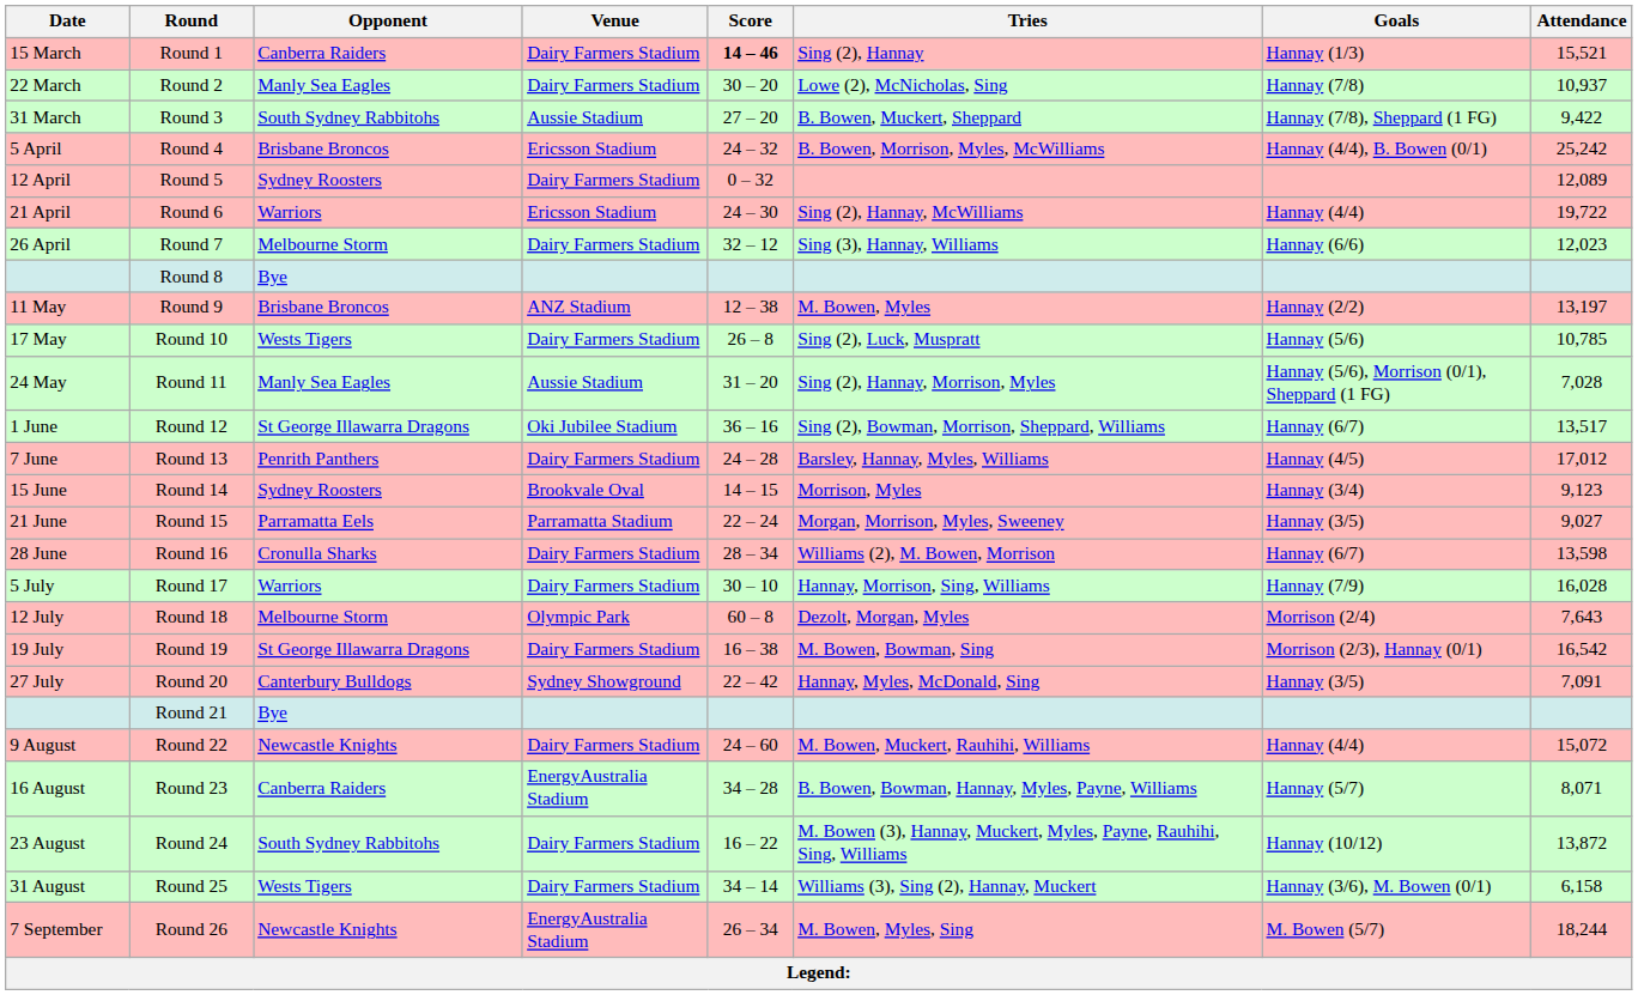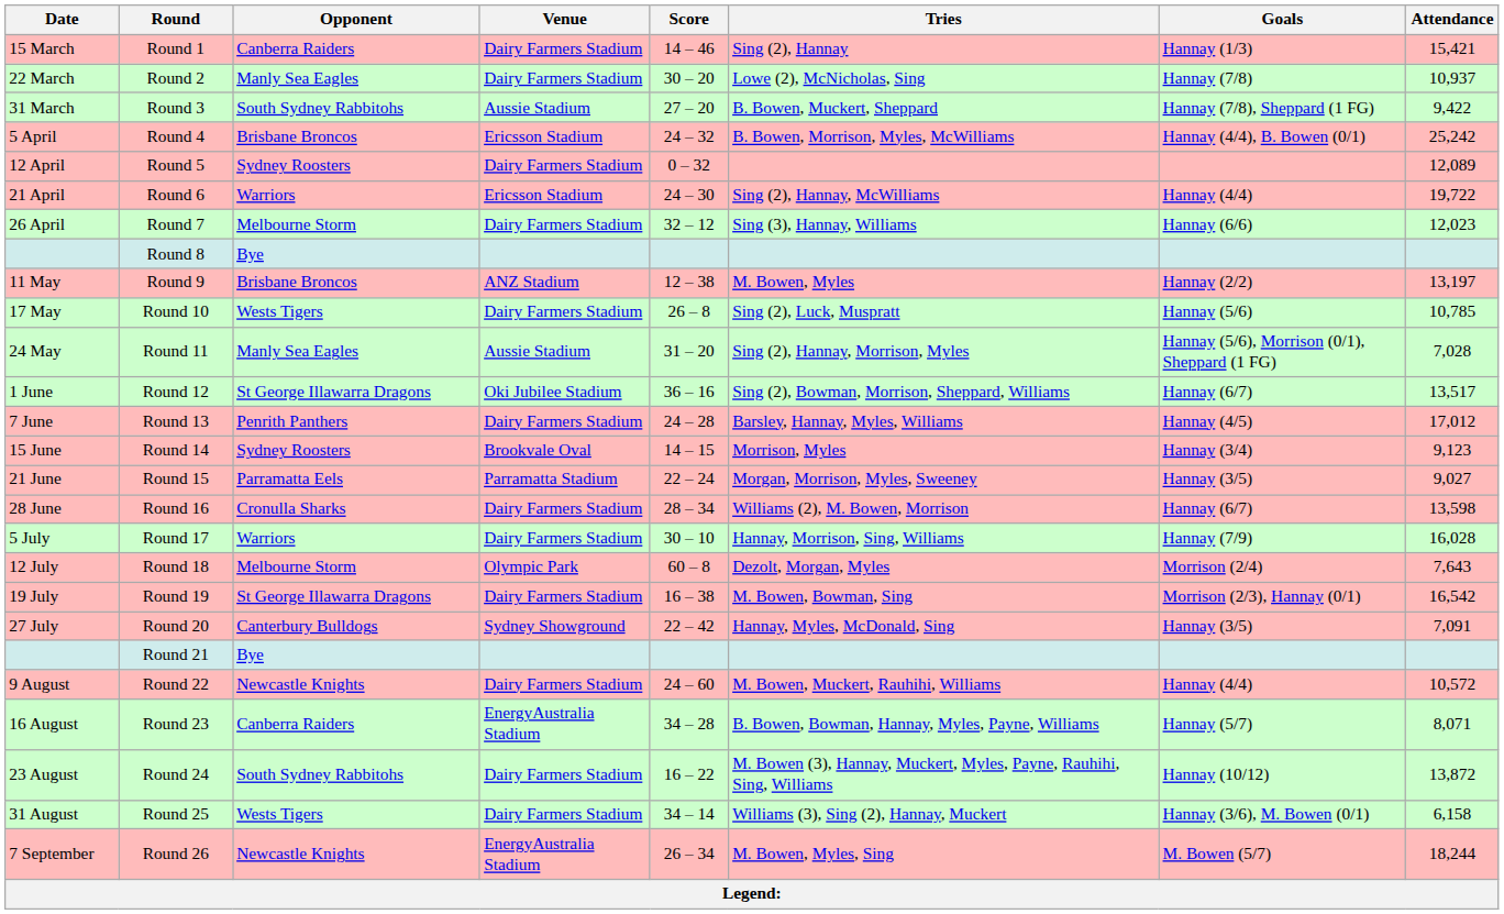Round 1 | Score: bold -> normal
Round 1 | Attendance: 15,521 -> 15,421
Round 22 | Attendance: 15,072 -> 10,572
